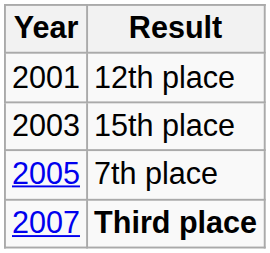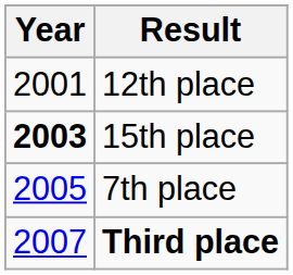15th place | Year: normal -> bold
